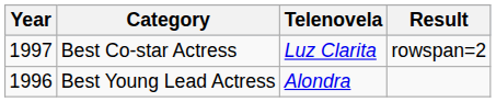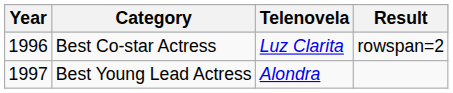Best Co-star Actress | Year: 1997 -> 1996
Best Young Lead Actress | Year: 1996 -> 1997
